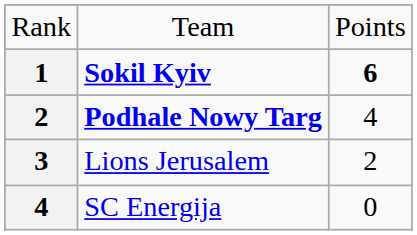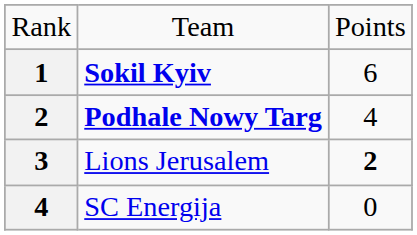Sokil Kyiv | column 3: bold -> normal
Lions Jerusalem | column 3: normal -> bold
